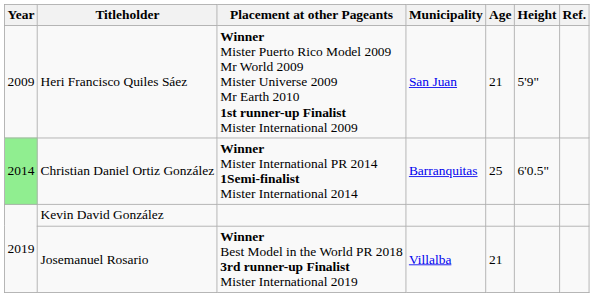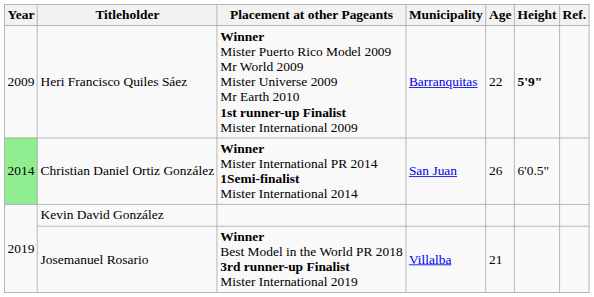Heri Francisco Quiles Sáez | Municipality: San Juan -> Barranquitas
Heri Francisco Quiles Sáez | Age: 21 -> 22
Heri Francisco Quiles Sáez | Height: normal -> bold
Christian Daniel Ortiz González | Municipality: Barranquitas -> San Juan
Christian Daniel Ortiz González | Age: 25 -> 26
